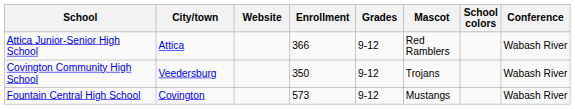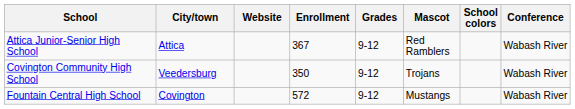Attica Junior-Senior High School | Enrollment: 366 -> 367
Fountain Central High School | Enrollment: 573 -> 572
